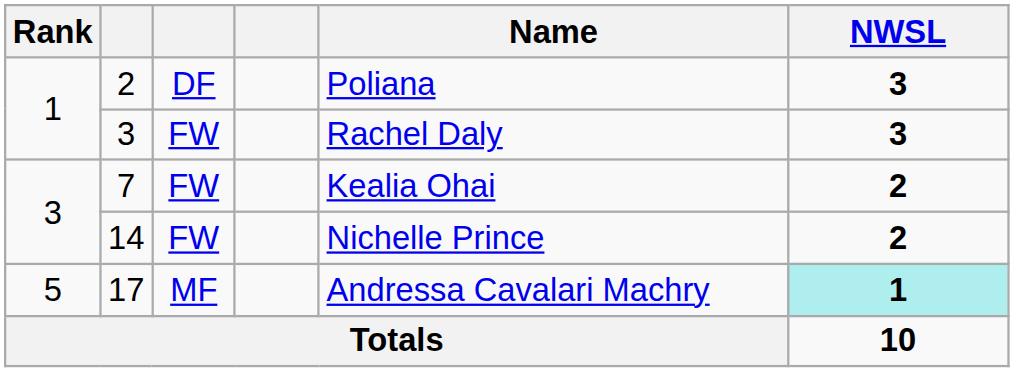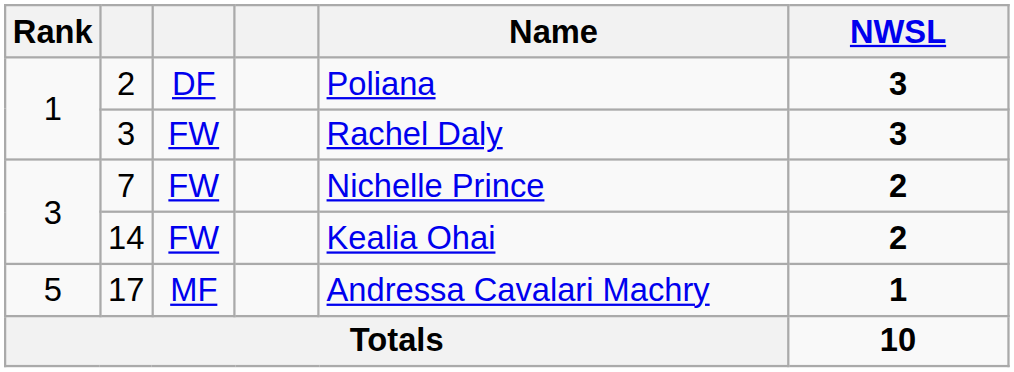7 | Name: Kealia Ohai -> Nichelle Prince
14 | Name: Nichelle Prince -> Kealia Ohai
17 | NWSL: paleturquoise background -> no background
